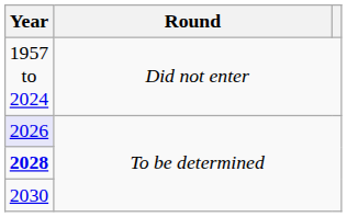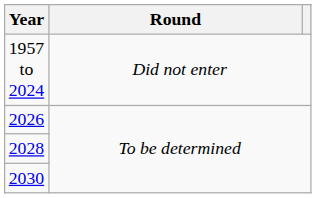2026 | Year: lavender background -> no background
2028 | Year: bold -> normal
